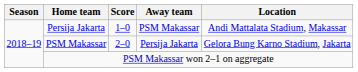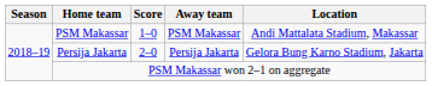row 2 | Home team: Persija Jakarta -> PSM Makassar
row 3 | Home team: PSM Makassar -> Persija Jakarta
